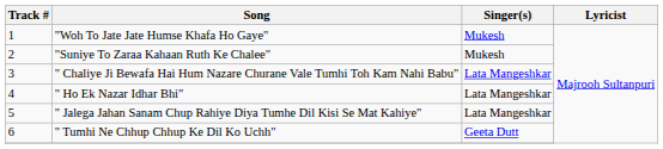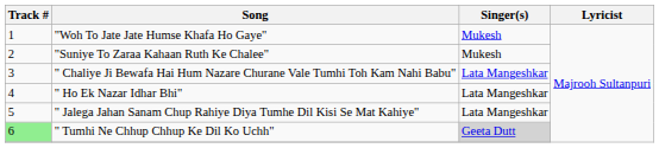" Tumhi Ne Chhup Chhup Ke Dil Ko Uchh" | Track #: no background -> lightgreen background
" Tumhi Ne Chhup Chhup Ke Dil Ko Uchh" | Singer(s): no background -> lightgrey background
